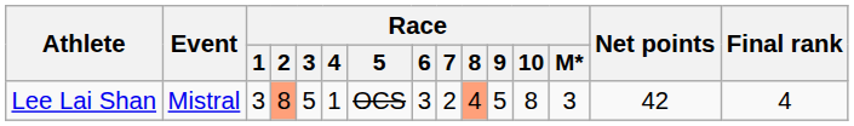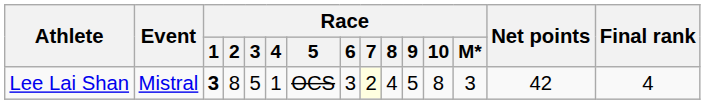Lee Lai Shan | Race / 1: normal -> bold
Lee Lai Shan | Race / 2: lightsalmon background -> no background
Lee Lai Shan | Race / 7: no background -> lightyellow background
Lee Lai Shan | Race / 8: lightsalmon background -> no background
